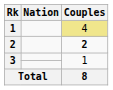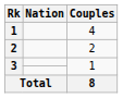row 2 | Couples: khaki background -> no background
row 3 | Couples: bold -> normal
